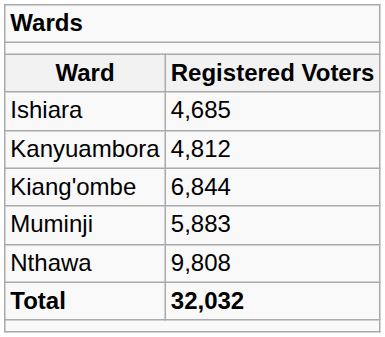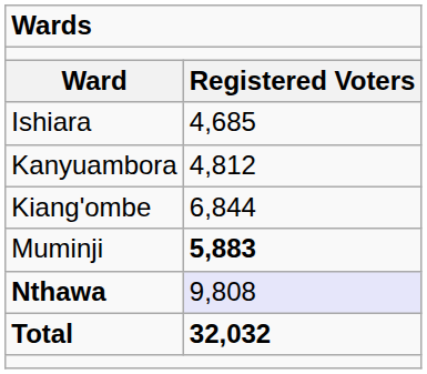row 7 | column 2: normal -> bold
row 8 | column 1: normal -> bold
row 8 | column 2: no background -> lavender background
